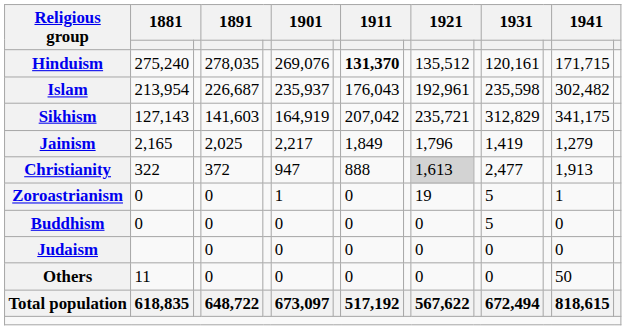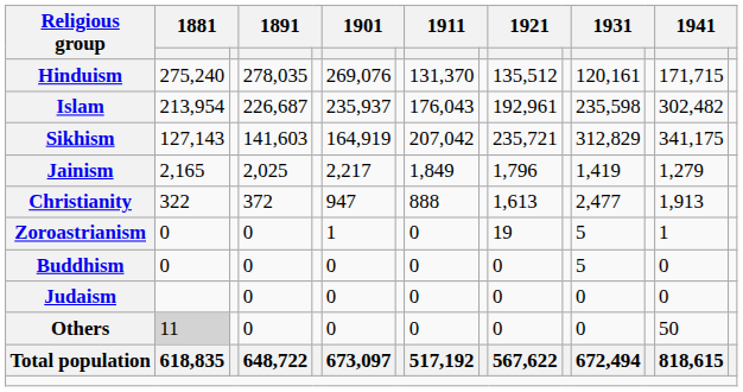Hinduism | column 8: bold -> normal
Christianity | column 10: lightgrey background -> no background
Others | column 2: no background -> lightgrey background
